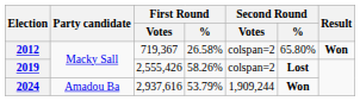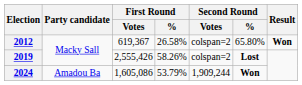2012 | First Round / Votes: 719,367 -> 619,367
2024 | First Round / Votes: 2,937,616 -> 1,605,086
